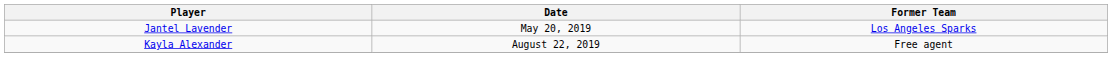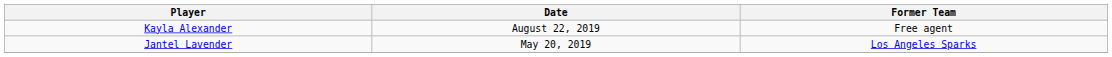rows swapped: Jantel Lavender <-> Kayla Alexander
